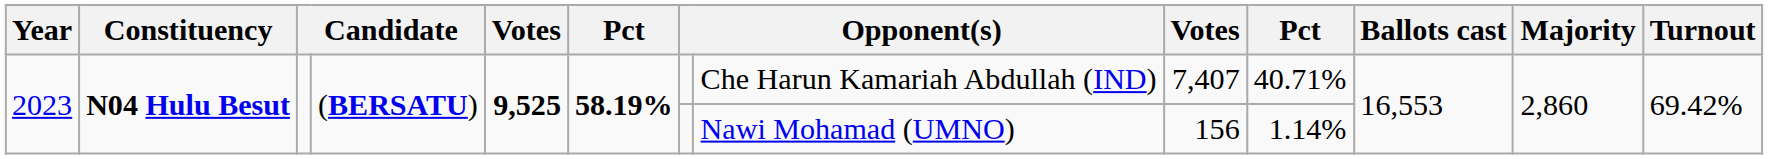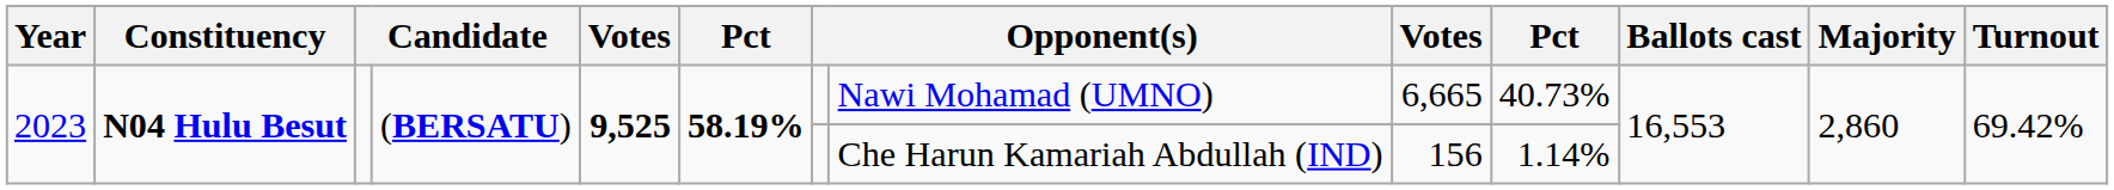row 2 | column 8: Che Harun Kamariah Abdullah (IND) -> Nawi Mohamad (UMNO)
row 2 | column 9: 7,407 -> 6,665
row 2 | column 10: 40.71% -> 40.73%
row 3 | column 8: Nawi Mohamad (UMNO) -> Che Harun Kamariah Abdullah (IND)
